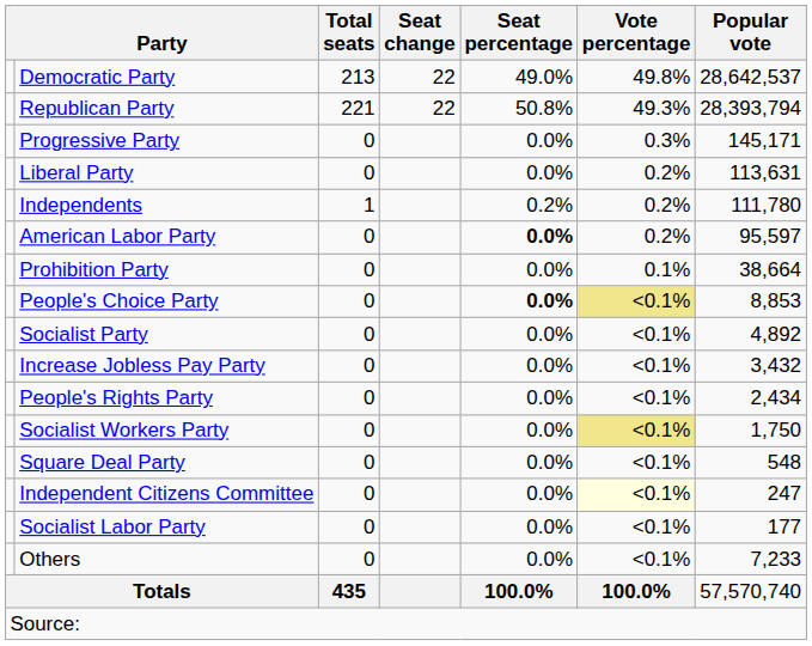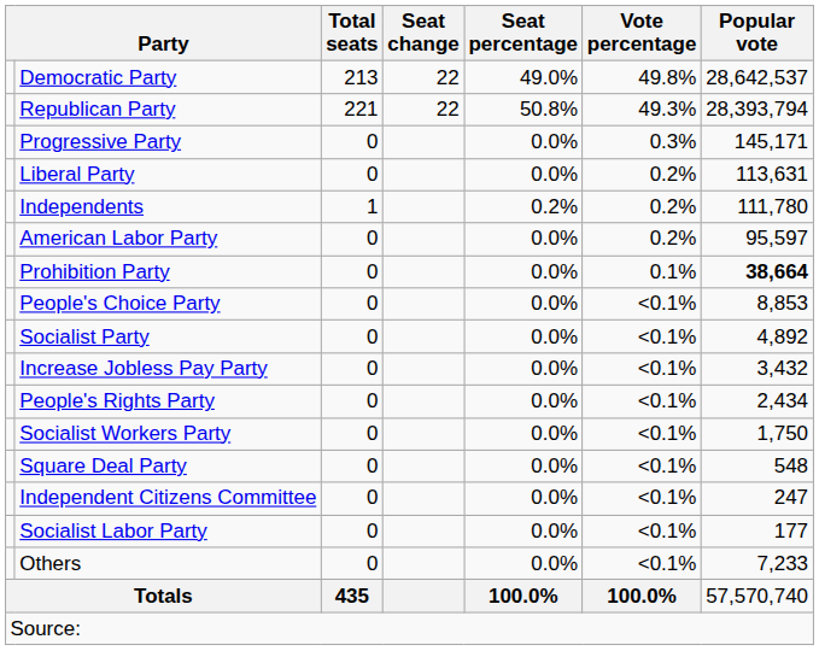American Labor Party | Seat percentage: bold -> normal
Prohibition Party | Popular vote: normal -> bold
People's Choice Party | Seat percentage: bold -> normal
People's Choice Party | Vote percentage: khaki background -> no background
Socialist Workers Party | Vote percentage: khaki background -> no background
Independent Citizens Committee | Vote percentage: lightyellow background -> no background
